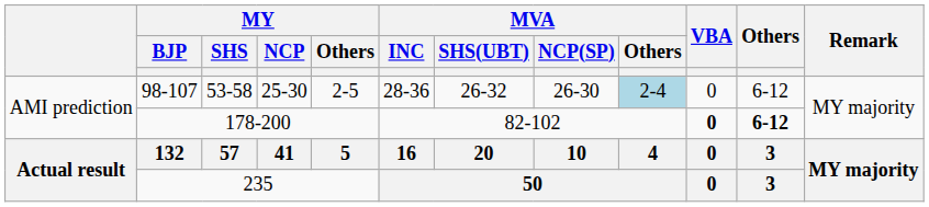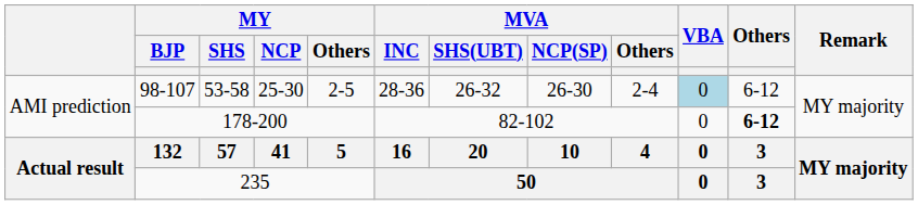98-107 | MVA / Others: lightblue background -> no background
98-107 | VBA: no background -> lightblue background
178-200 | VBA: bold -> normal
